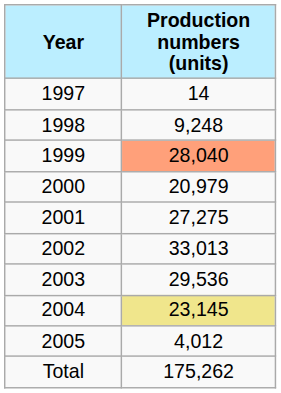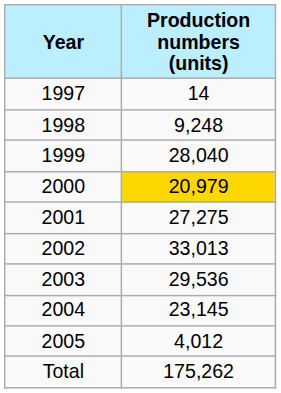1999 | Production numbers (units): lightsalmon background -> no background
2000 | Production numbers (units): no background -> gold background
2004 | Production numbers (units): khaki background -> no background
